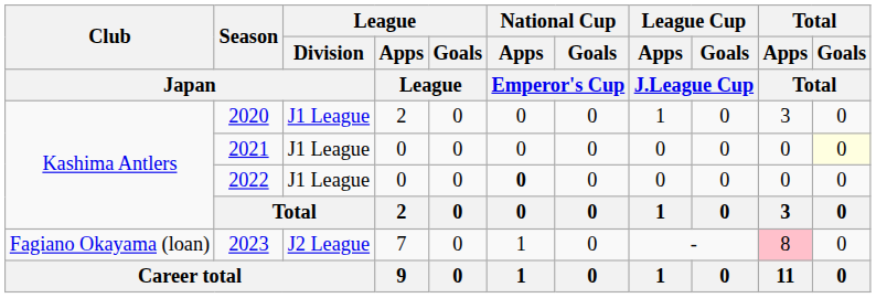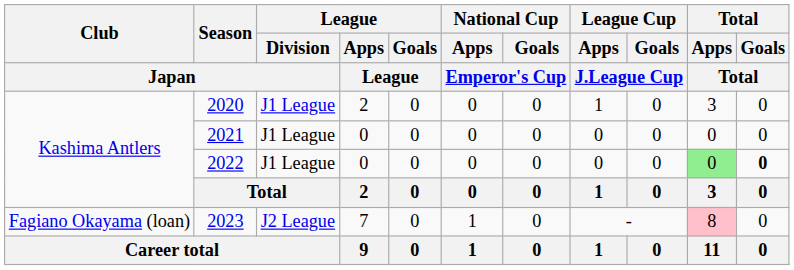2021 | Total / Goals / Total: lightyellow background -> no background
2022 | National Cup / Apps / Emperor's Cup: bold -> normal
2022 | Total / Apps / Total: no background -> lightgreen background
2022 | Total / Goals / Total: normal -> bold
